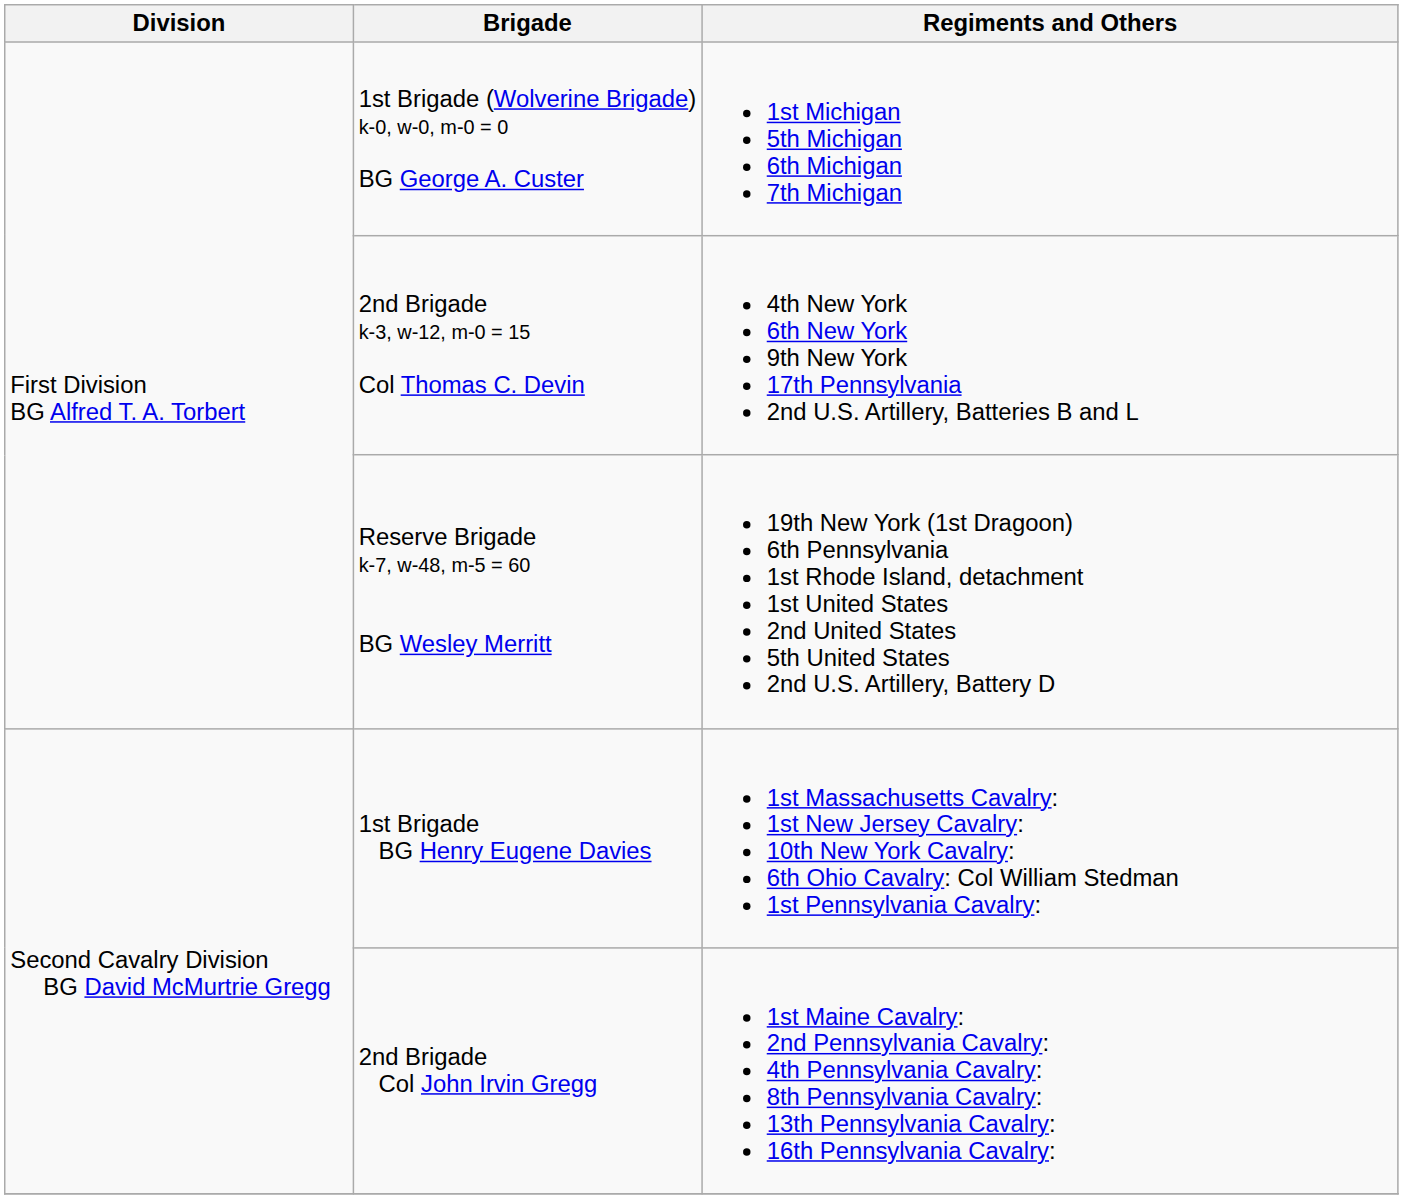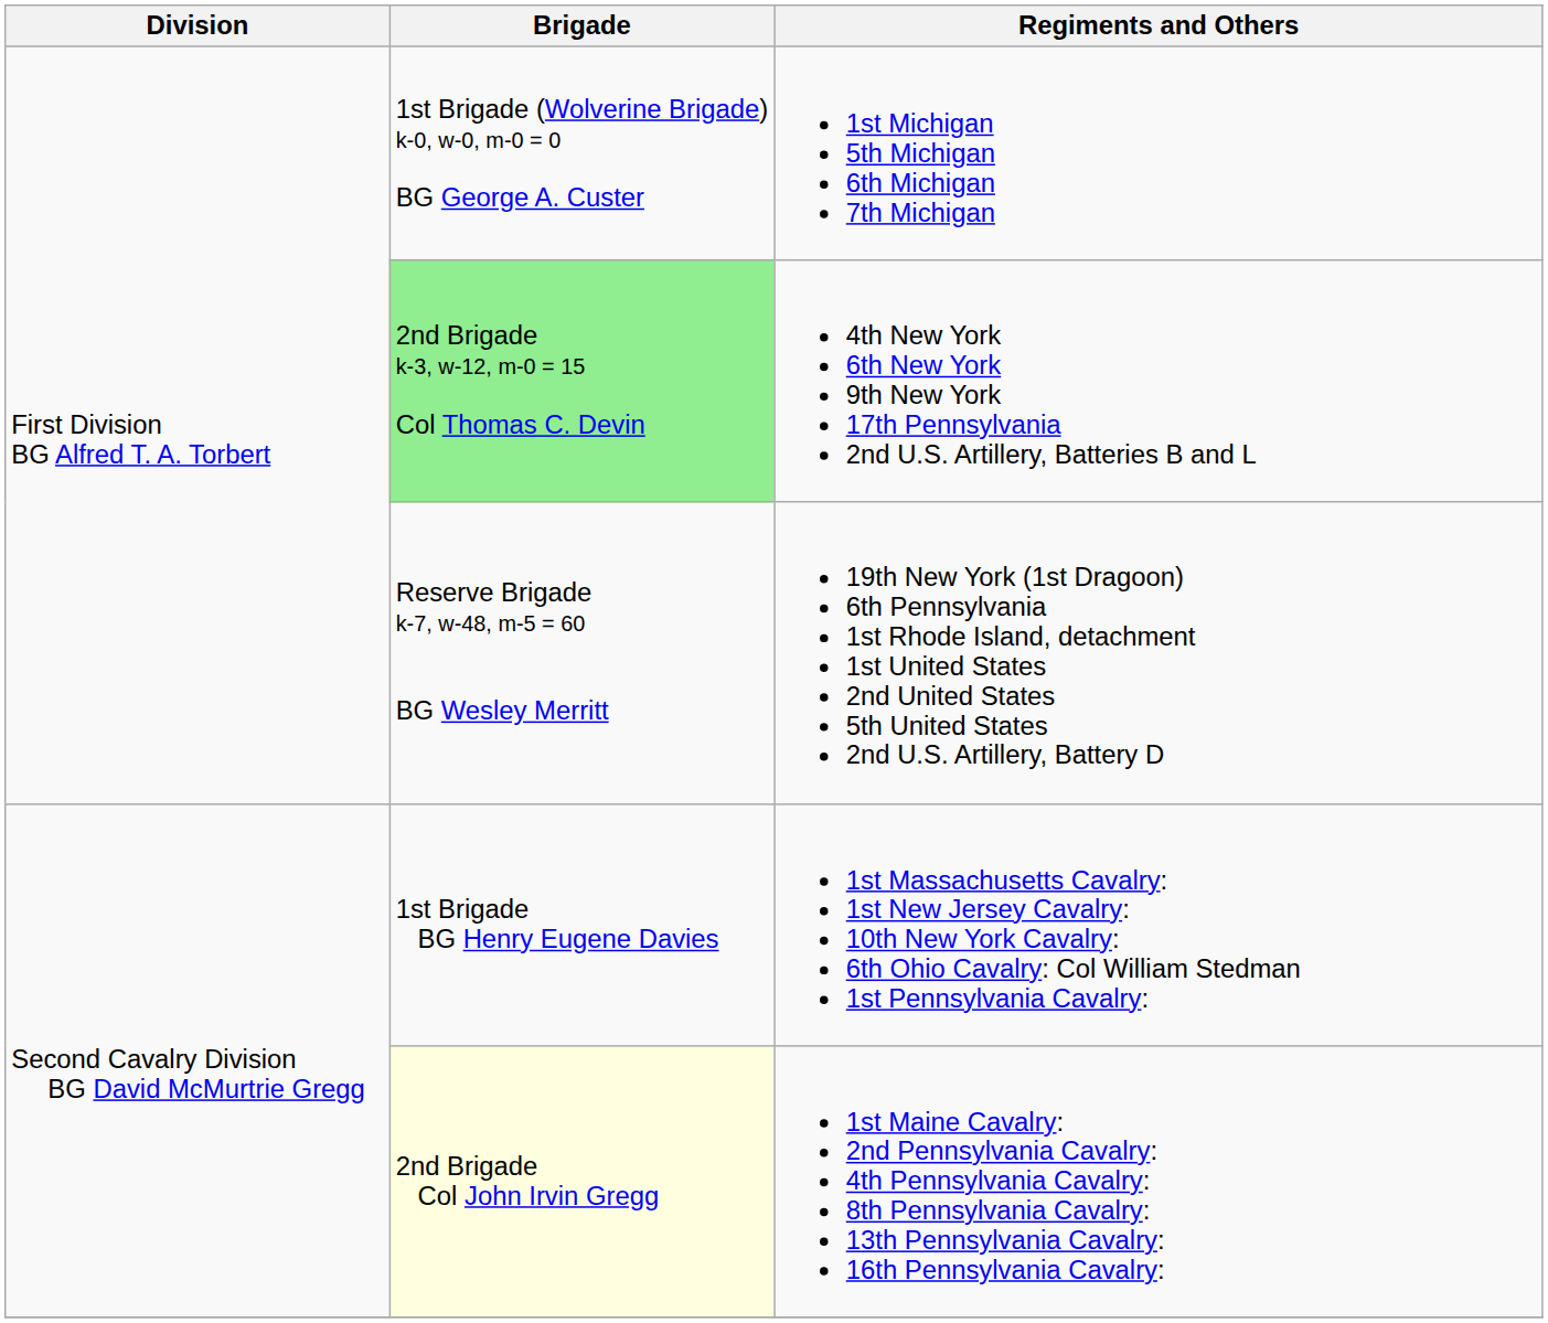2nd Brigade k-3, w-12, m-0 = 15 Col Thomas C. Devin | Brigade: no background -> lightgreen background
2nd Brigade Col John Irvin Gregg | Brigade: no background -> lightyellow background
